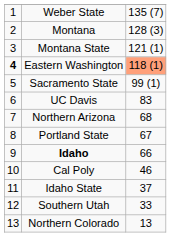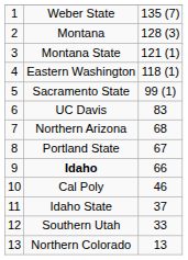Eastern Washington | column 1: bold -> normal
Eastern Washington | column 3: lightsalmon background -> no background
